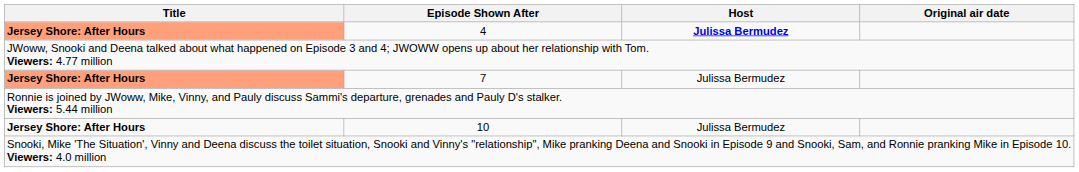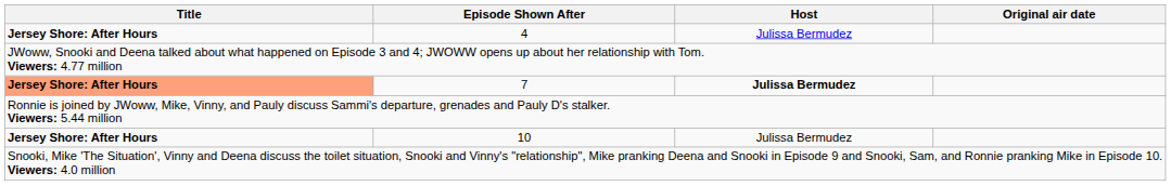4 | Title: lightsalmon background -> no background
4 | Host: bold -> normal
7 | Host: normal -> bold
